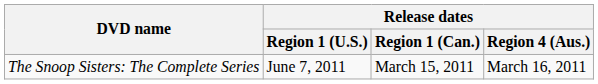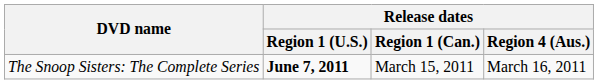The Snoop Sisters: The Complete Series | Release dates / Region 1 (U.S.): normal -> bold
